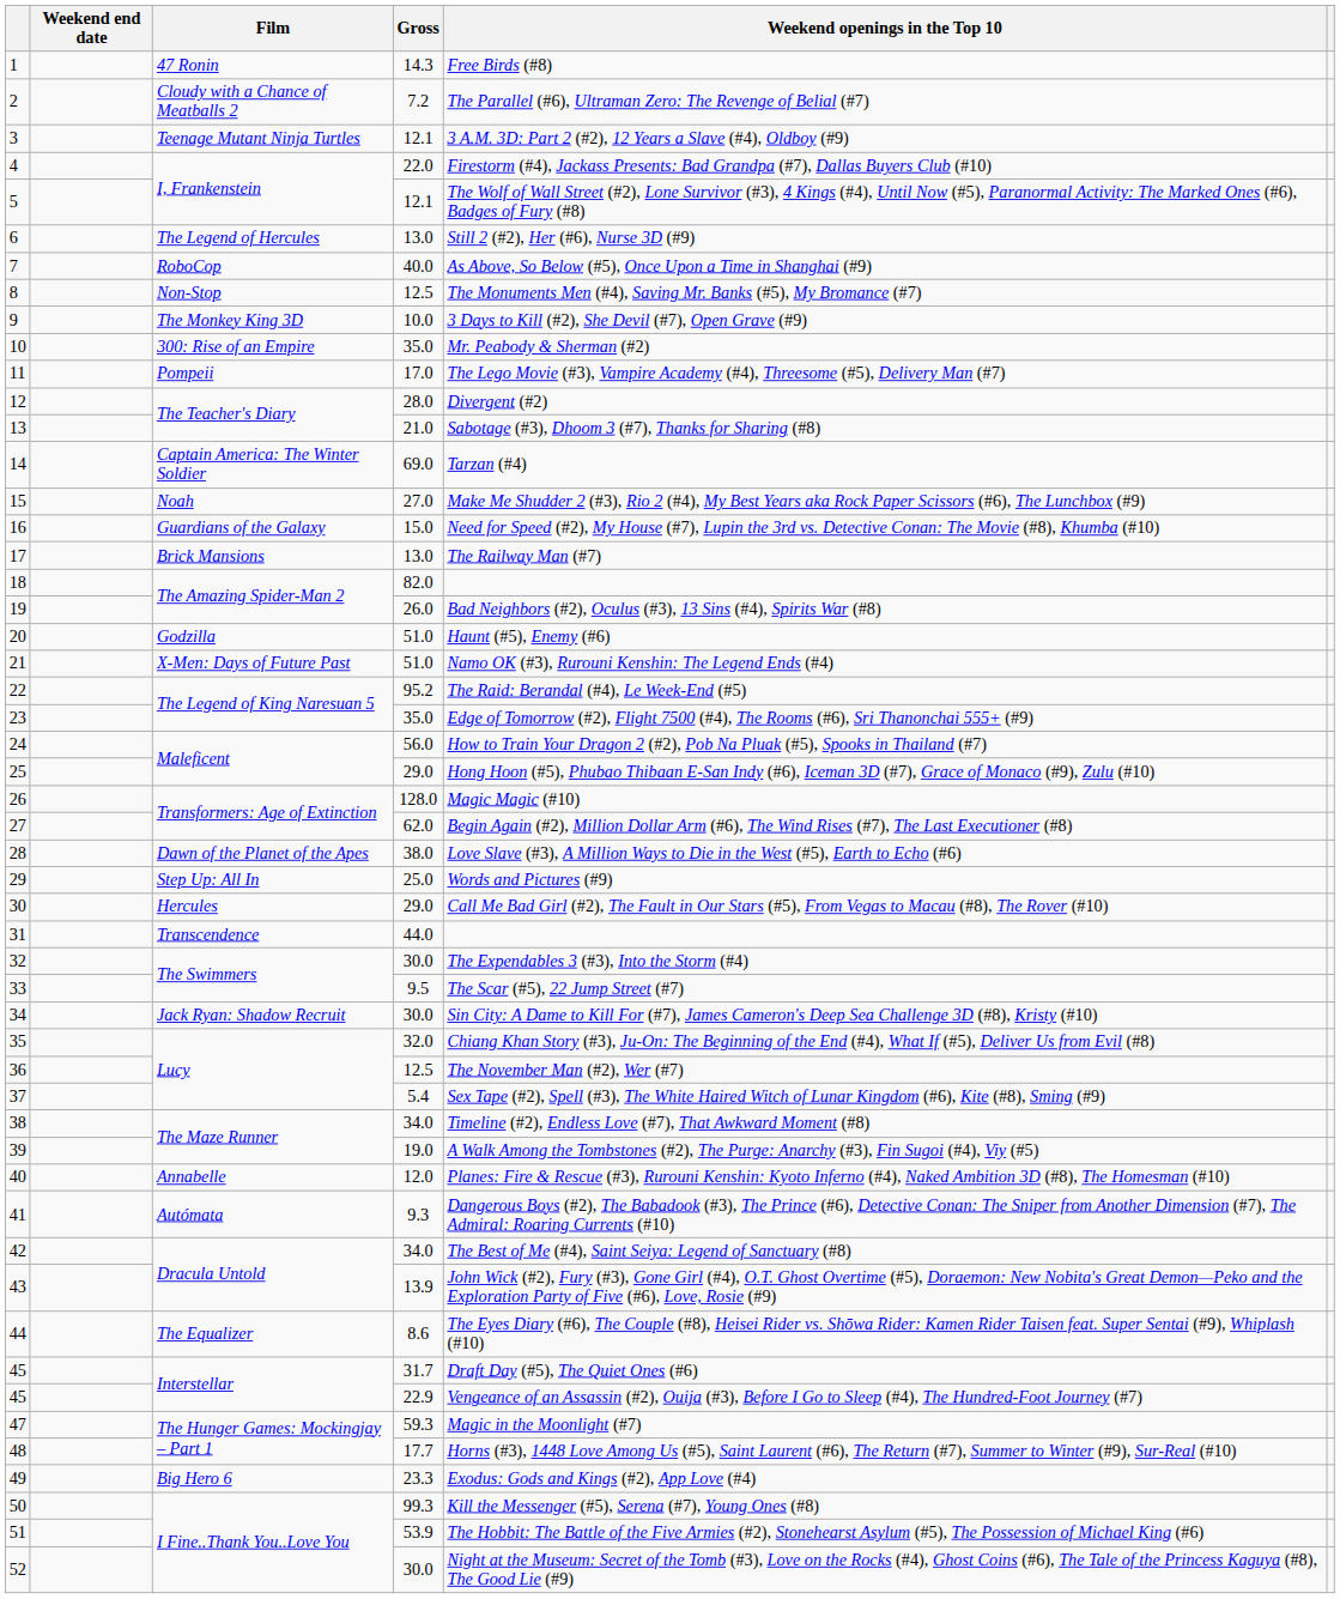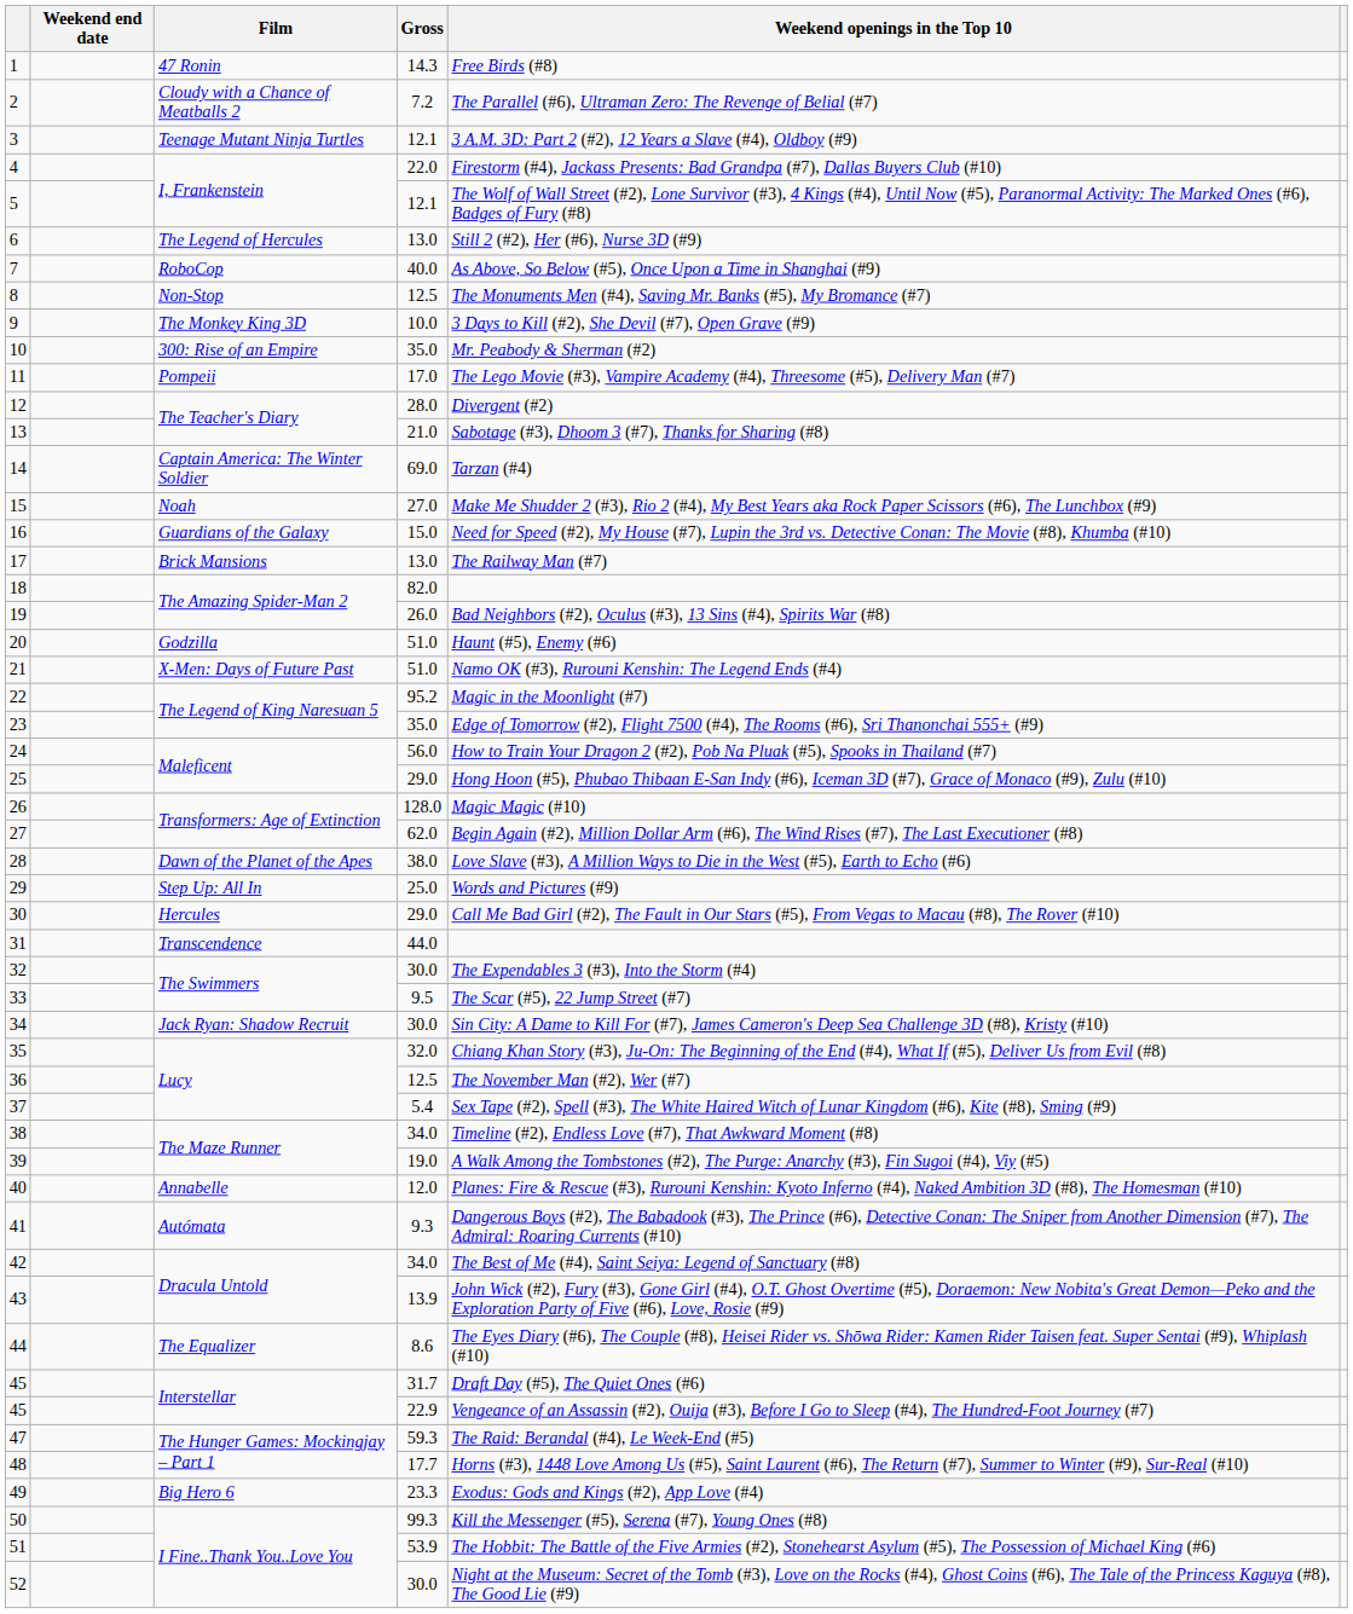22 | Weekend openings in the Top 10: The Raid: Berandal (#4), Le Week-End (#5) -> Magic in the Moonlight (#7)
47 | Weekend openings in the Top 10: Magic in the Moonlight (#7) -> The Raid: Berandal (#4), Le Week-End (#5)
